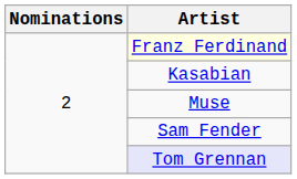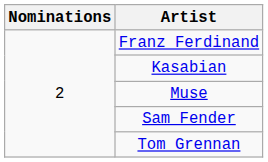Franz Ferdinand | Artist: lightyellow background -> no background
Tom Grennan | Artist: lavender background -> no background
